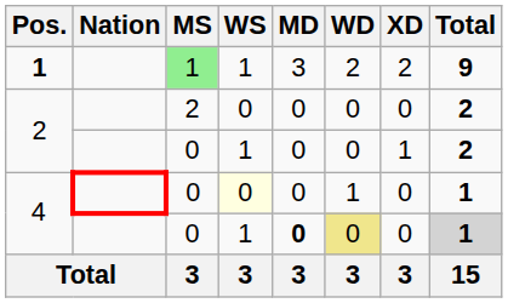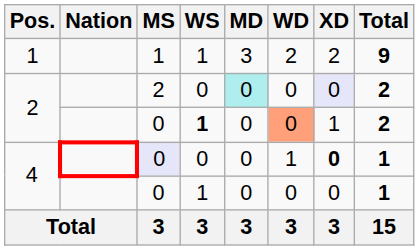row 2 | Pos.: bold -> normal
row 2 | MS: lightgreen background -> no background
row 3 | MD: no background -> paleturquoise background
row 3 | XD: no background -> lavender background
row 4 | WS: normal -> bold
row 4 | WD: no background -> lightsalmon background
row 5 | MS: no background -> lavender background
row 5 | WS: lightyellow background -> no background
row 5 | XD: normal -> bold
row 6 | MD: bold -> normal
row 6 | WD: khaki background -> no background
row 6 | Total: lightgrey background -> no background
